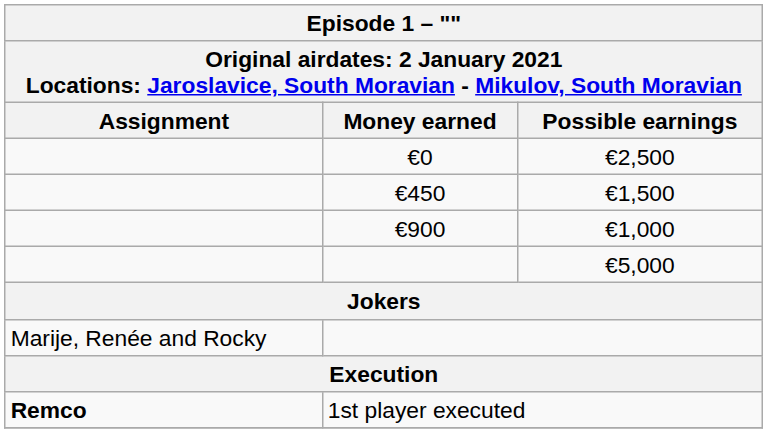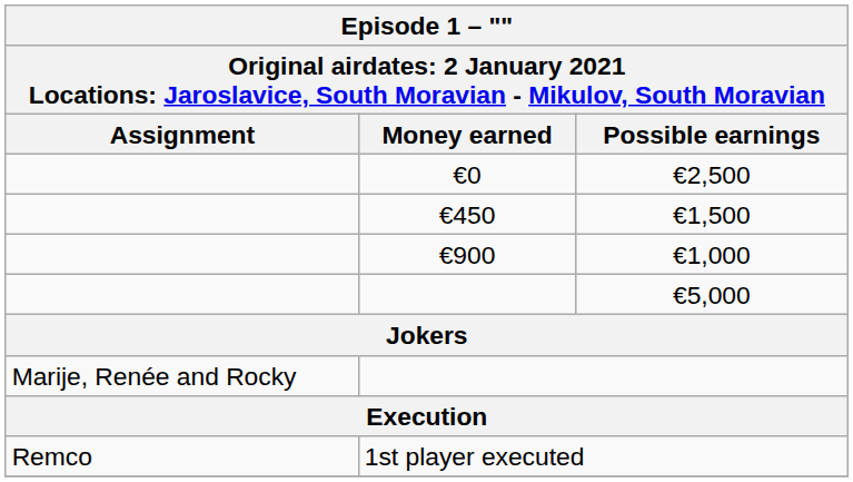1st player executed | Assignment: bold -> normal
